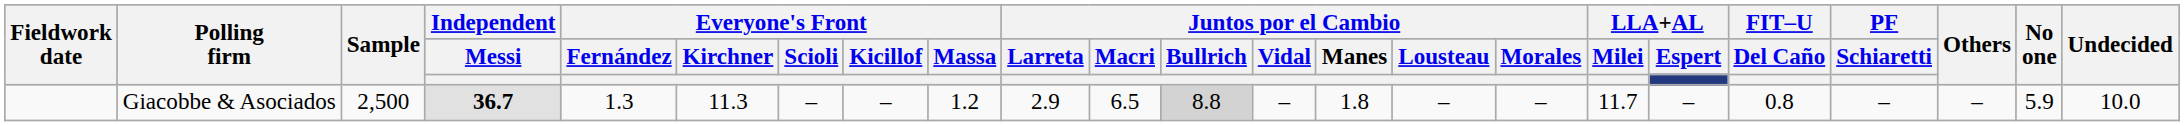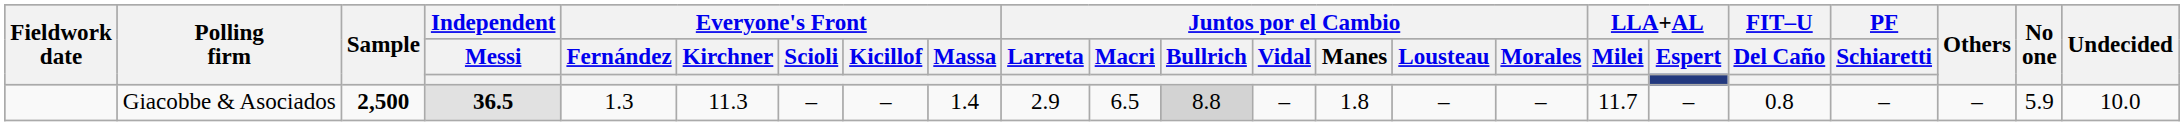Giacobbe & Asociados | Sample: normal -> bold
Giacobbe & Asociados | Independent / Messi: 36.7 -> 36.5
Giacobbe & Asociados | Everyone's Front / Massa: 1.2 -> 1.4
